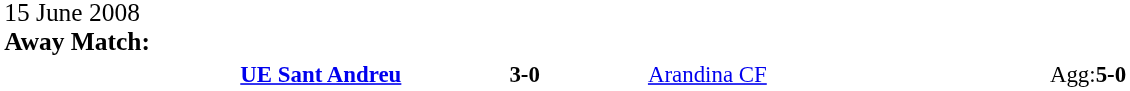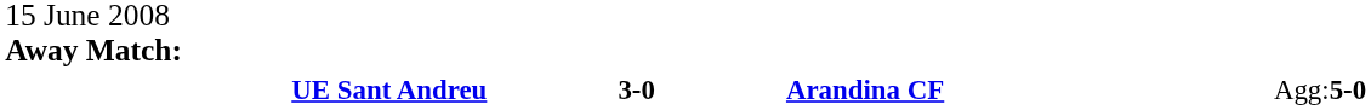UE Sant Andreu | column 3: normal -> bold
